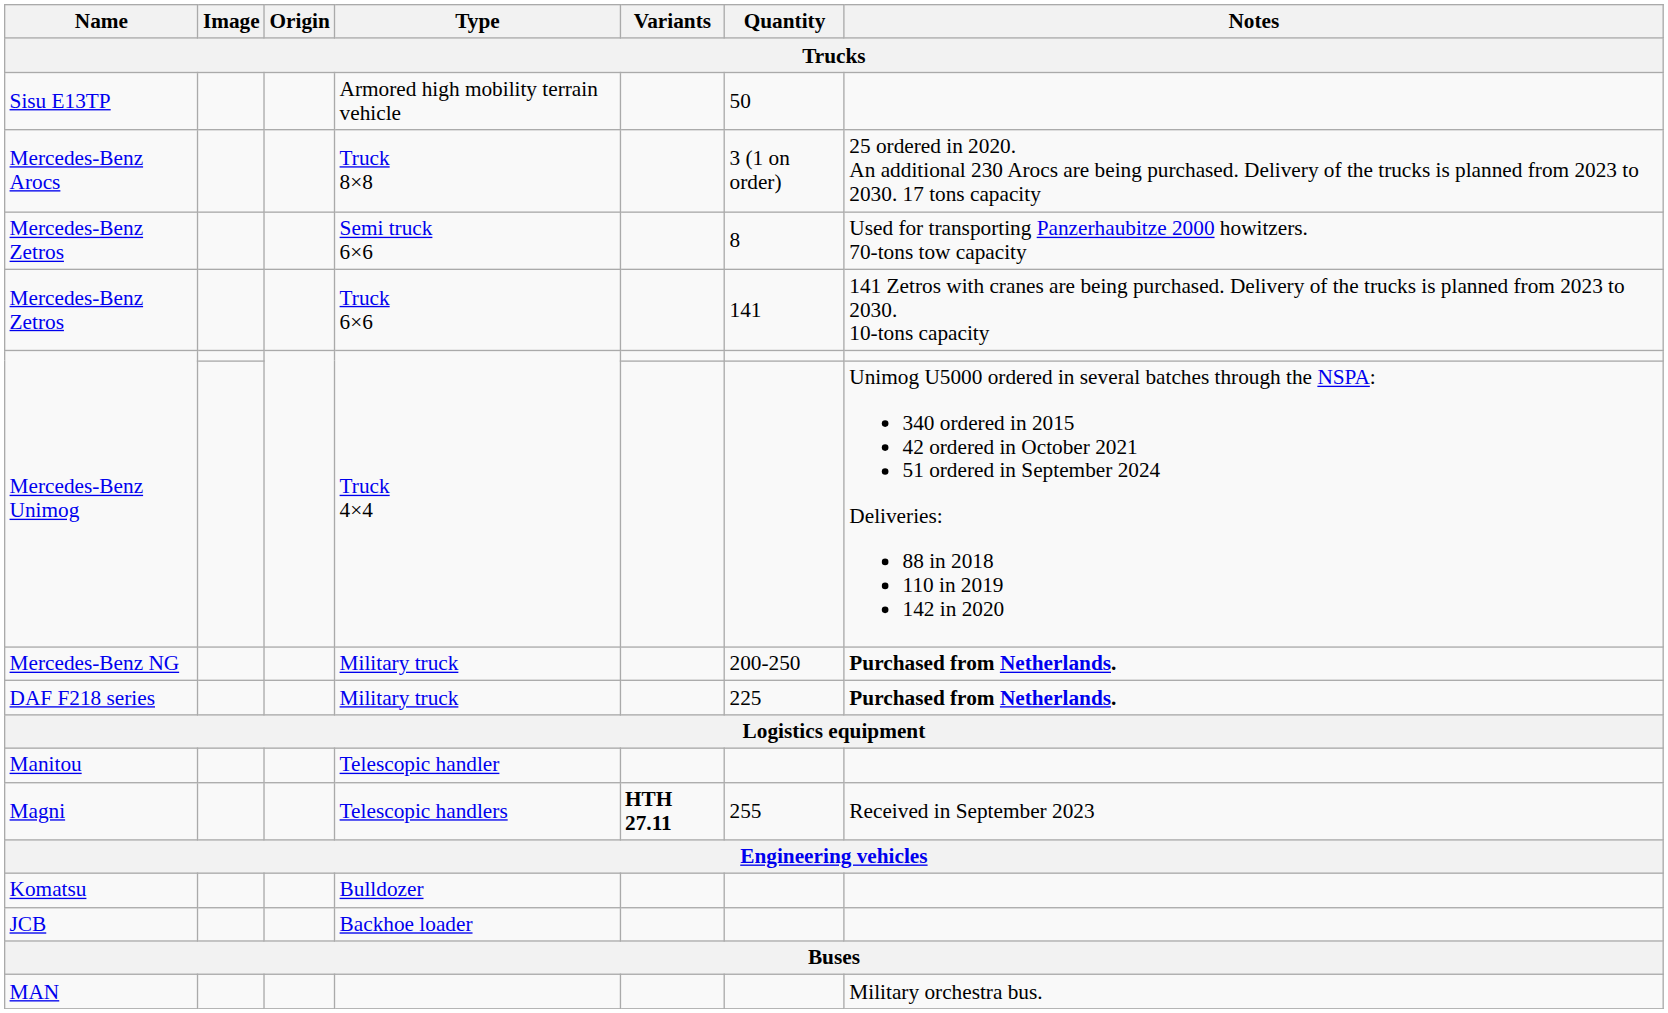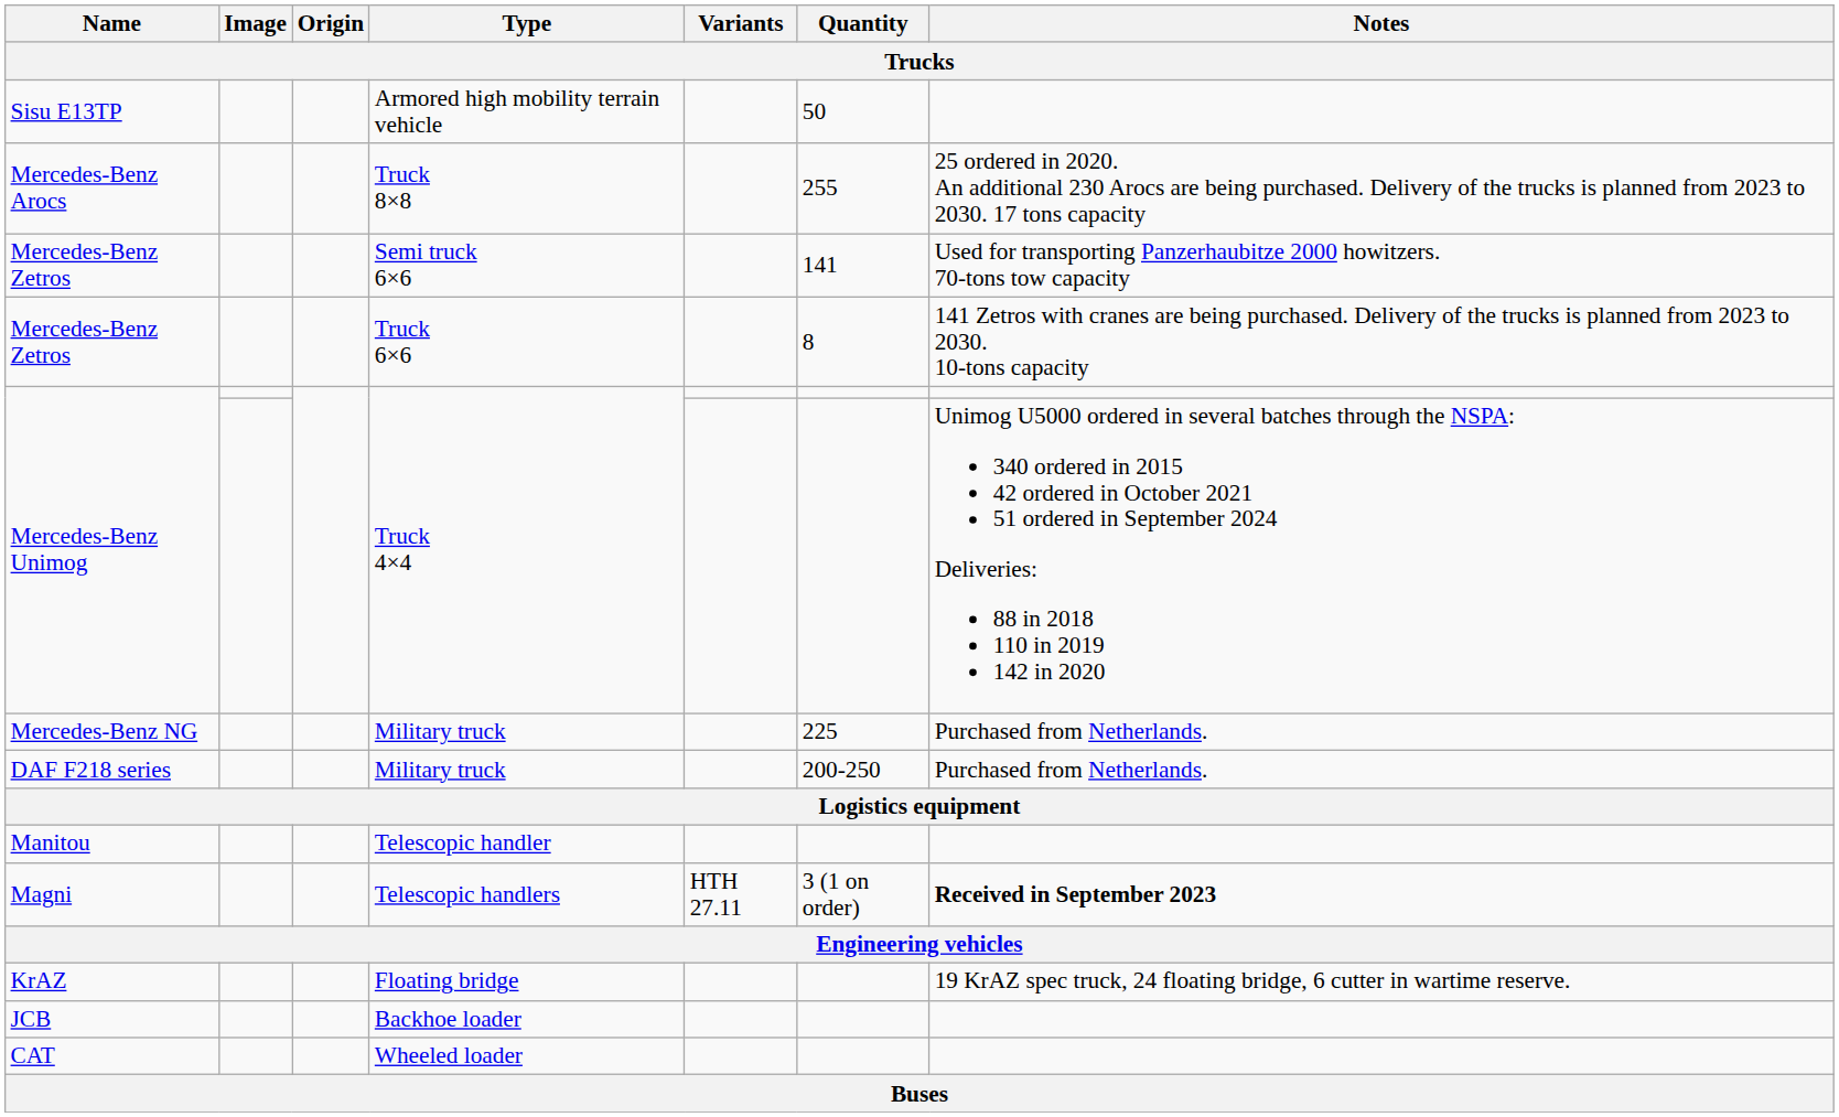Mercedes-Benz Arocs | Quantity: 3 (1 on order) -> 255
Mercedes-Benz Zetros / Semi truck 6×6 | Quantity: 8 -> 141
Mercedes-Benz Zetros / Truck 6×6 | Quantity: 141 -> 8
Mercedes-Benz NG | Quantity: 200-250 -> 225
Mercedes-Benz NG | Notes: bold -> normal
DAF F218 series | Quantity: 225 -> 200-250
DAF F218 series | Notes: bold -> normal
Magni | Variants: bold -> normal
Magni | Quantity: 255 -> 3 (1 on order)
Magni | Notes: normal -> bold
- row: Komatsu | Bulldozer
+ row: KrAZ | Floating bridge | 19 KrAZ spec truck, 24 floating bridge, 6 cutter in wartime reserve.
+ row: CAT | Wheeled loader
- row: MAN | Military orchestra bus.
